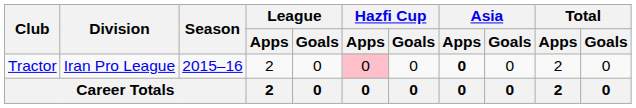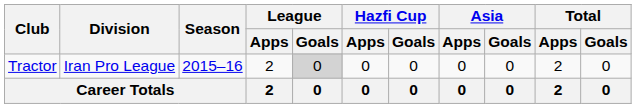Tractor | League / Goals: no background -> lightgrey background
Tractor | Hazfi Cup / Apps: pink background -> no background
Tractor | Asia / Apps: bold -> normal
